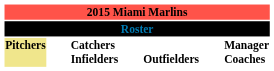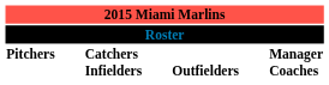Pitchers | column 1: khaki background -> no background
